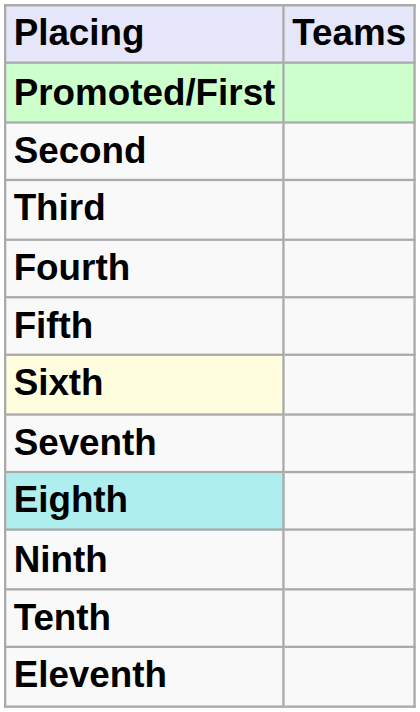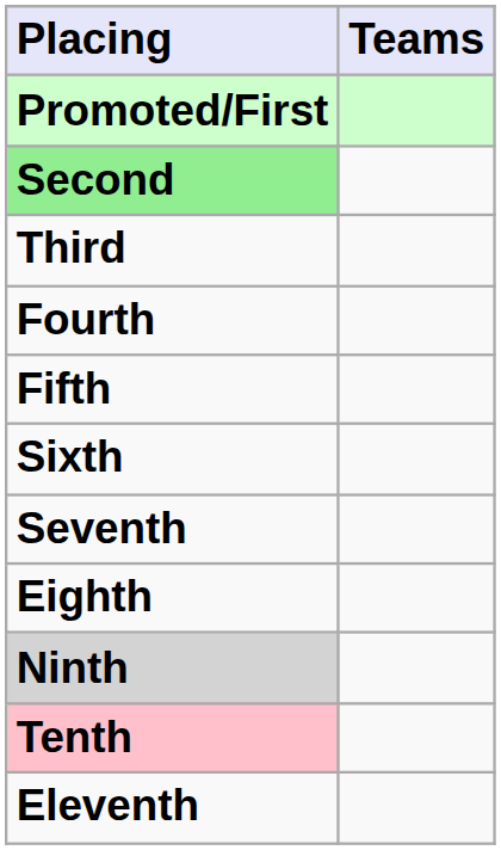Second | Placing: no background -> lightgreen background
Sixth | Placing: lightyellow background -> no background
Eighth | Placing: paleturquoise background -> no background
Ninth | Placing: no background -> lightgrey background
Tenth | Placing: no background -> pink background
